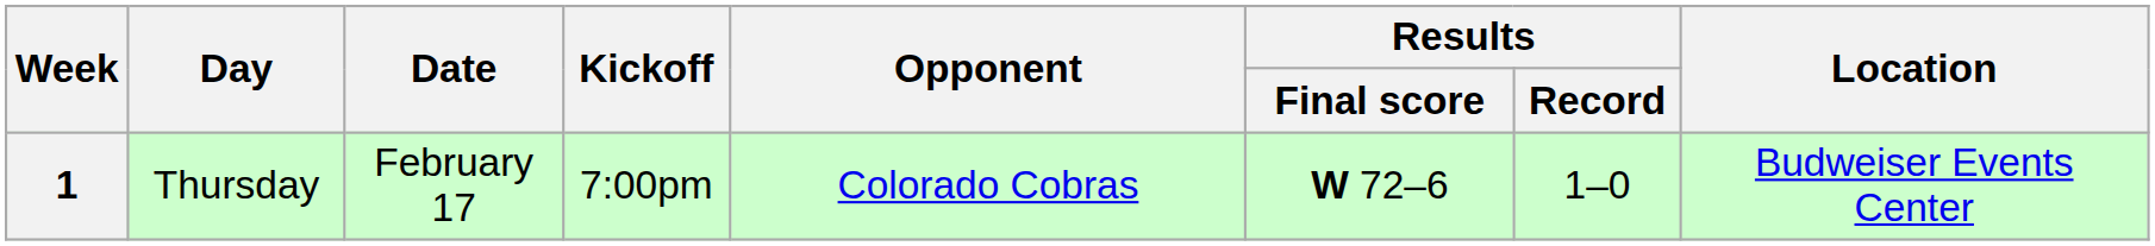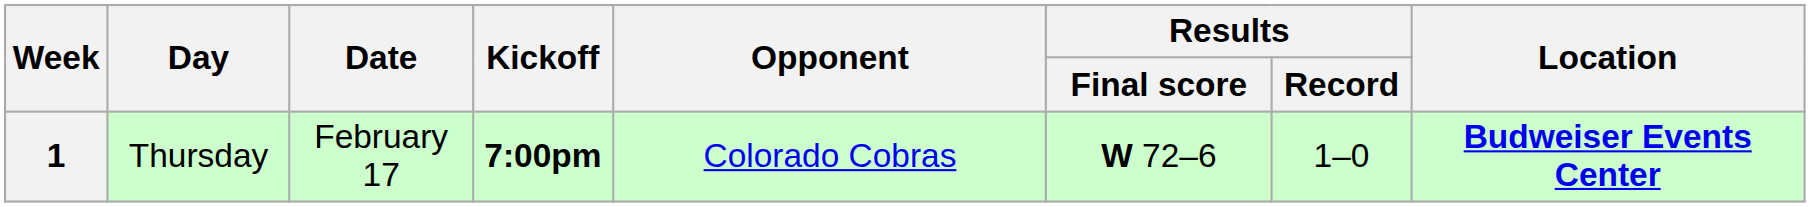1 | Kickoff: normal -> bold
1 | Location: normal -> bold
